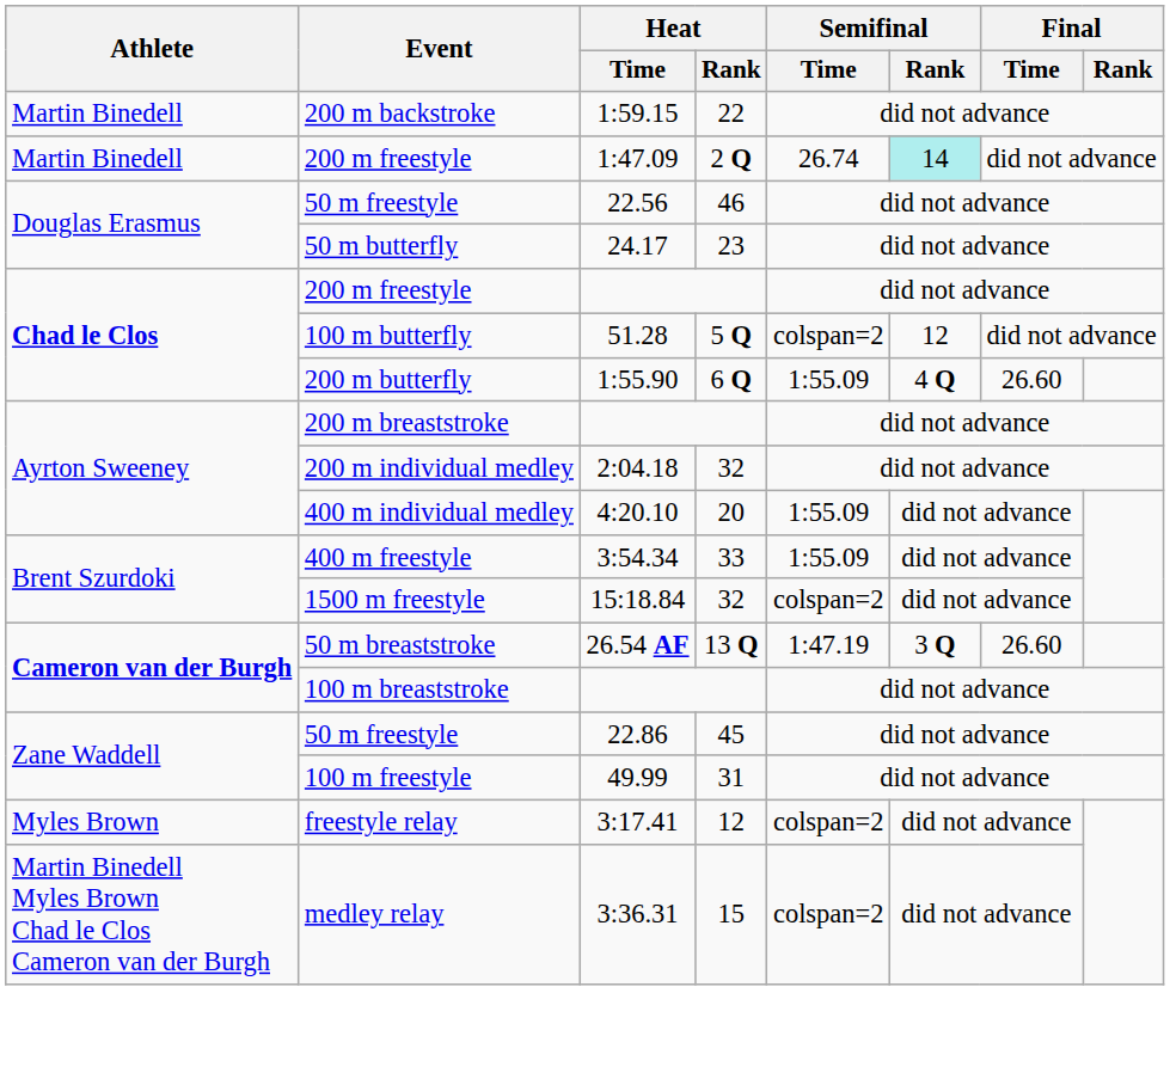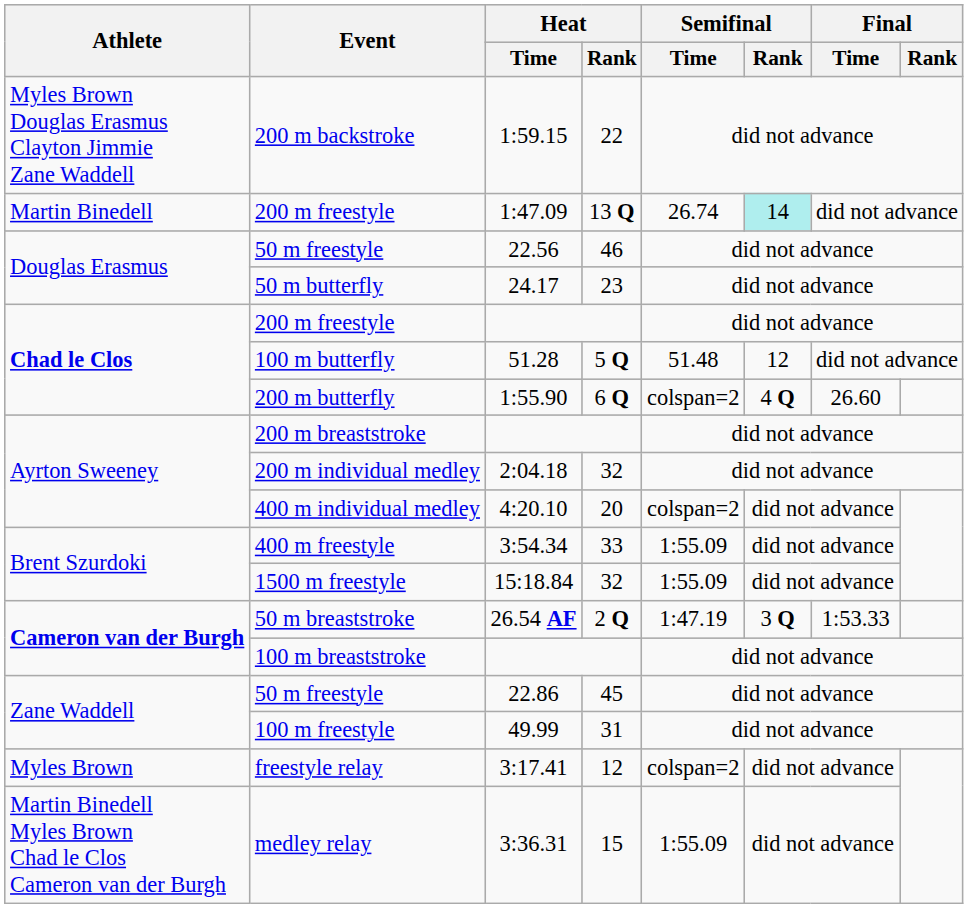200 m backstroke | Athlete: Martin Binedell -> Myles Brown Douglas Erasmus Clayton Jimmie Zane Waddell
200 m freestyle / 1:47.09 | Heat / Rank: 2 Q -> 13 Q
100 m butterfly | Semifinal / Time: colspan=2 -> 51.48
200 m butterfly | Semifinal / Time: 1:55.09 -> colspan=2
400 m individual medley | Semifinal / Time: 1:55.09 -> colspan=2
1500 m freestyle | Semifinal / Time: colspan=2 -> 1:55.09
50 m breaststroke | Heat / Rank: 13 Q -> 2 Q
50 m breaststroke | Final / Time: 26.60 -> 1:53.33
medley relay | Semifinal / Time: colspan=2 -> 1:55.09
